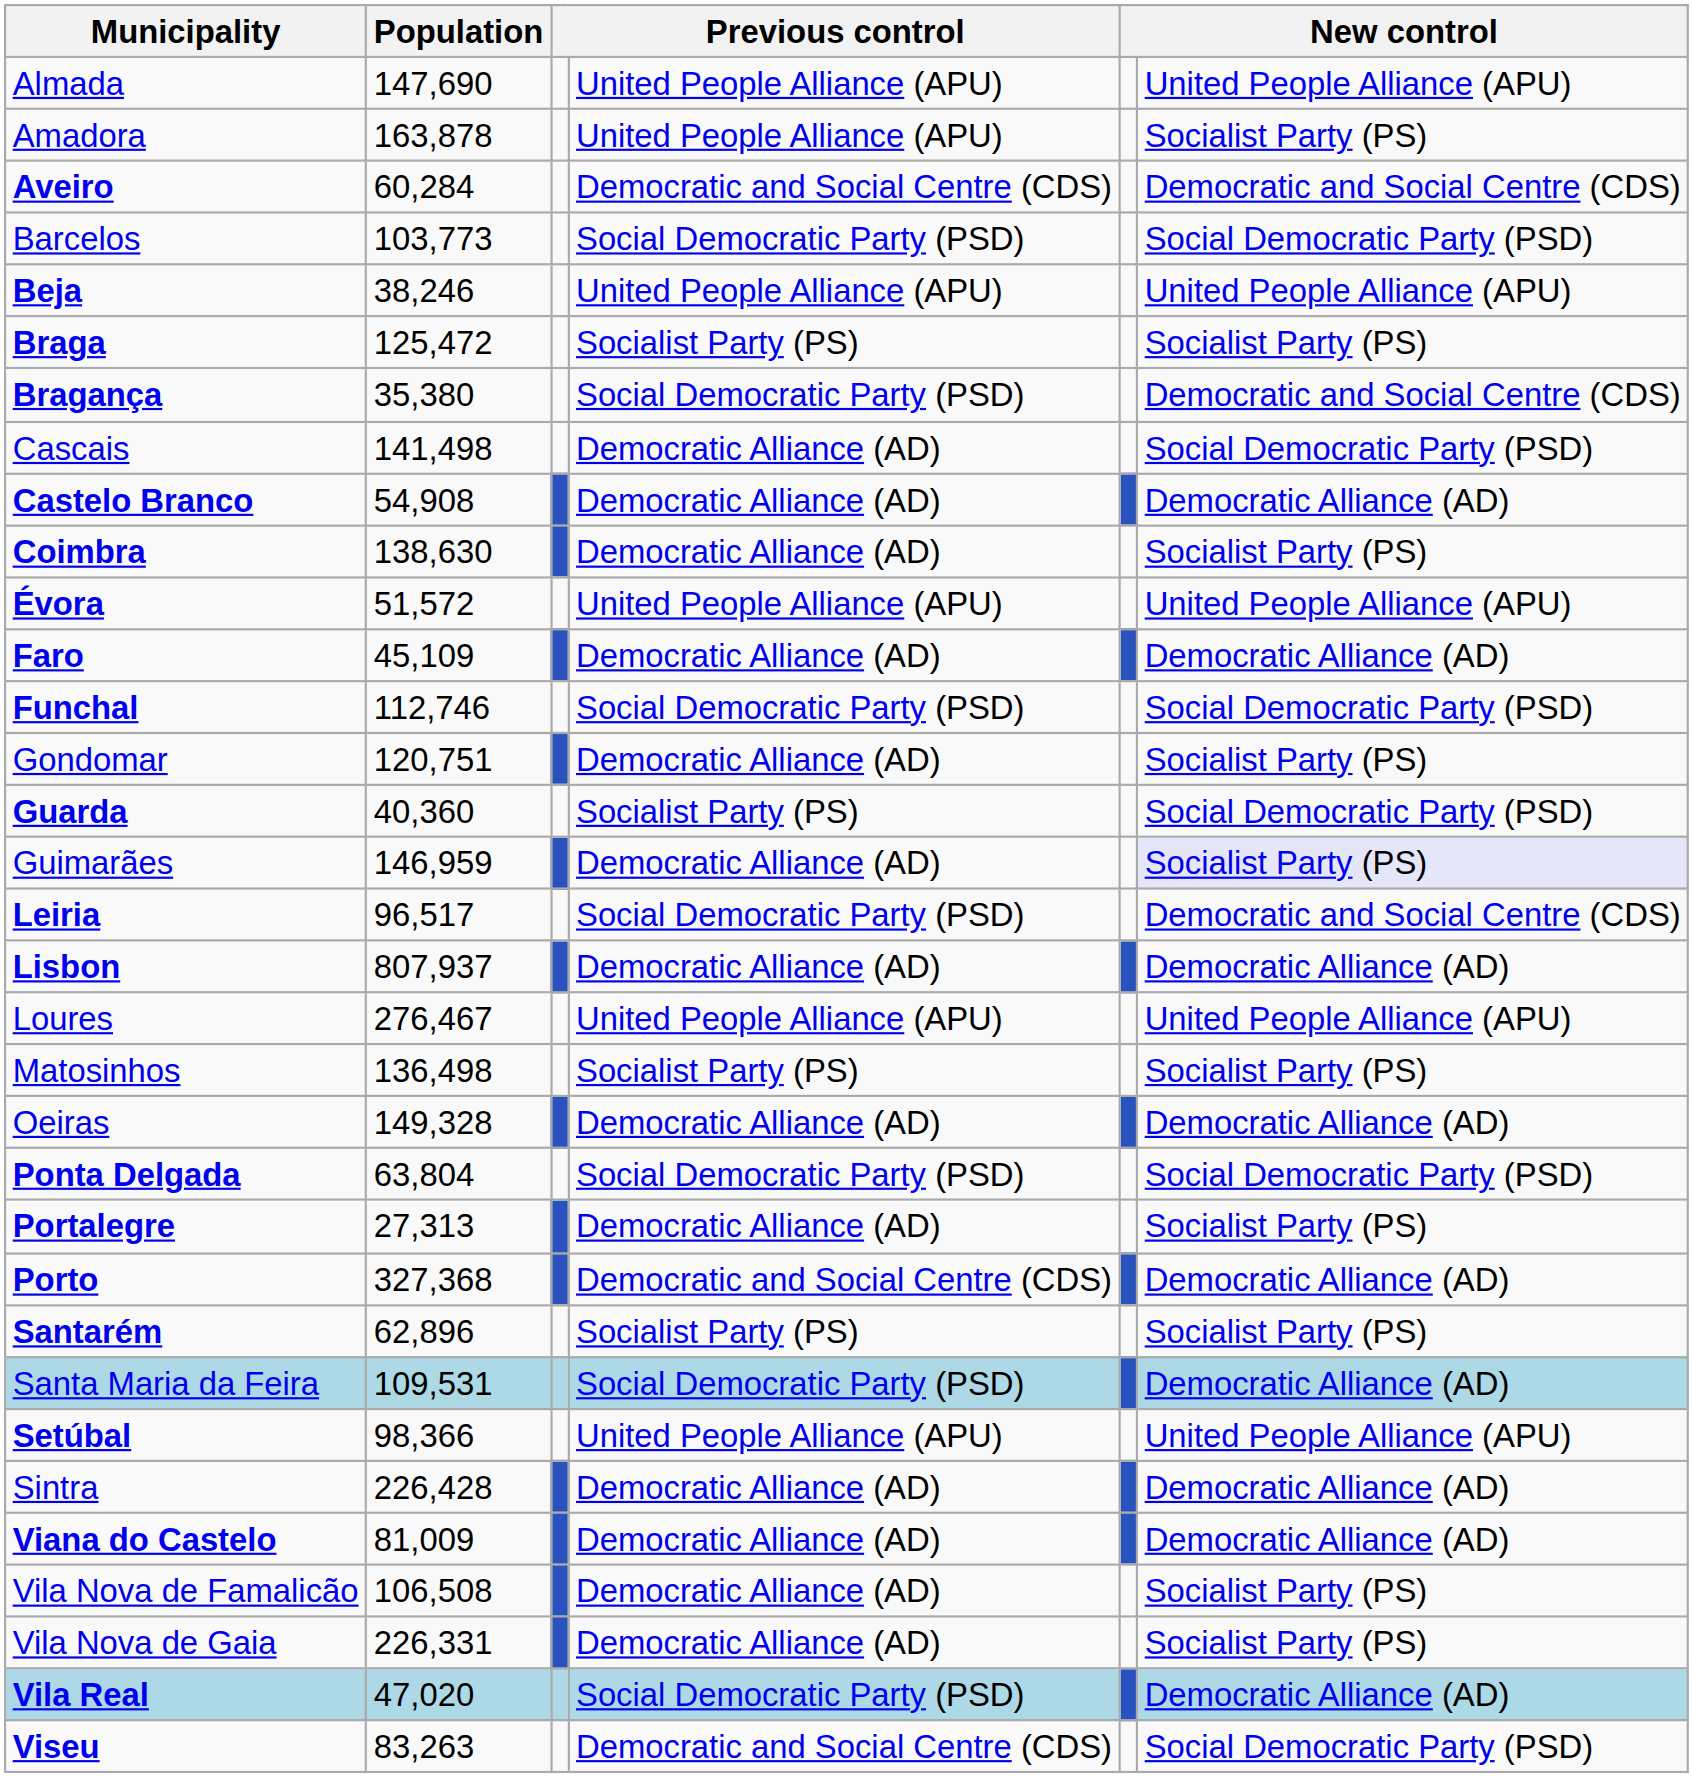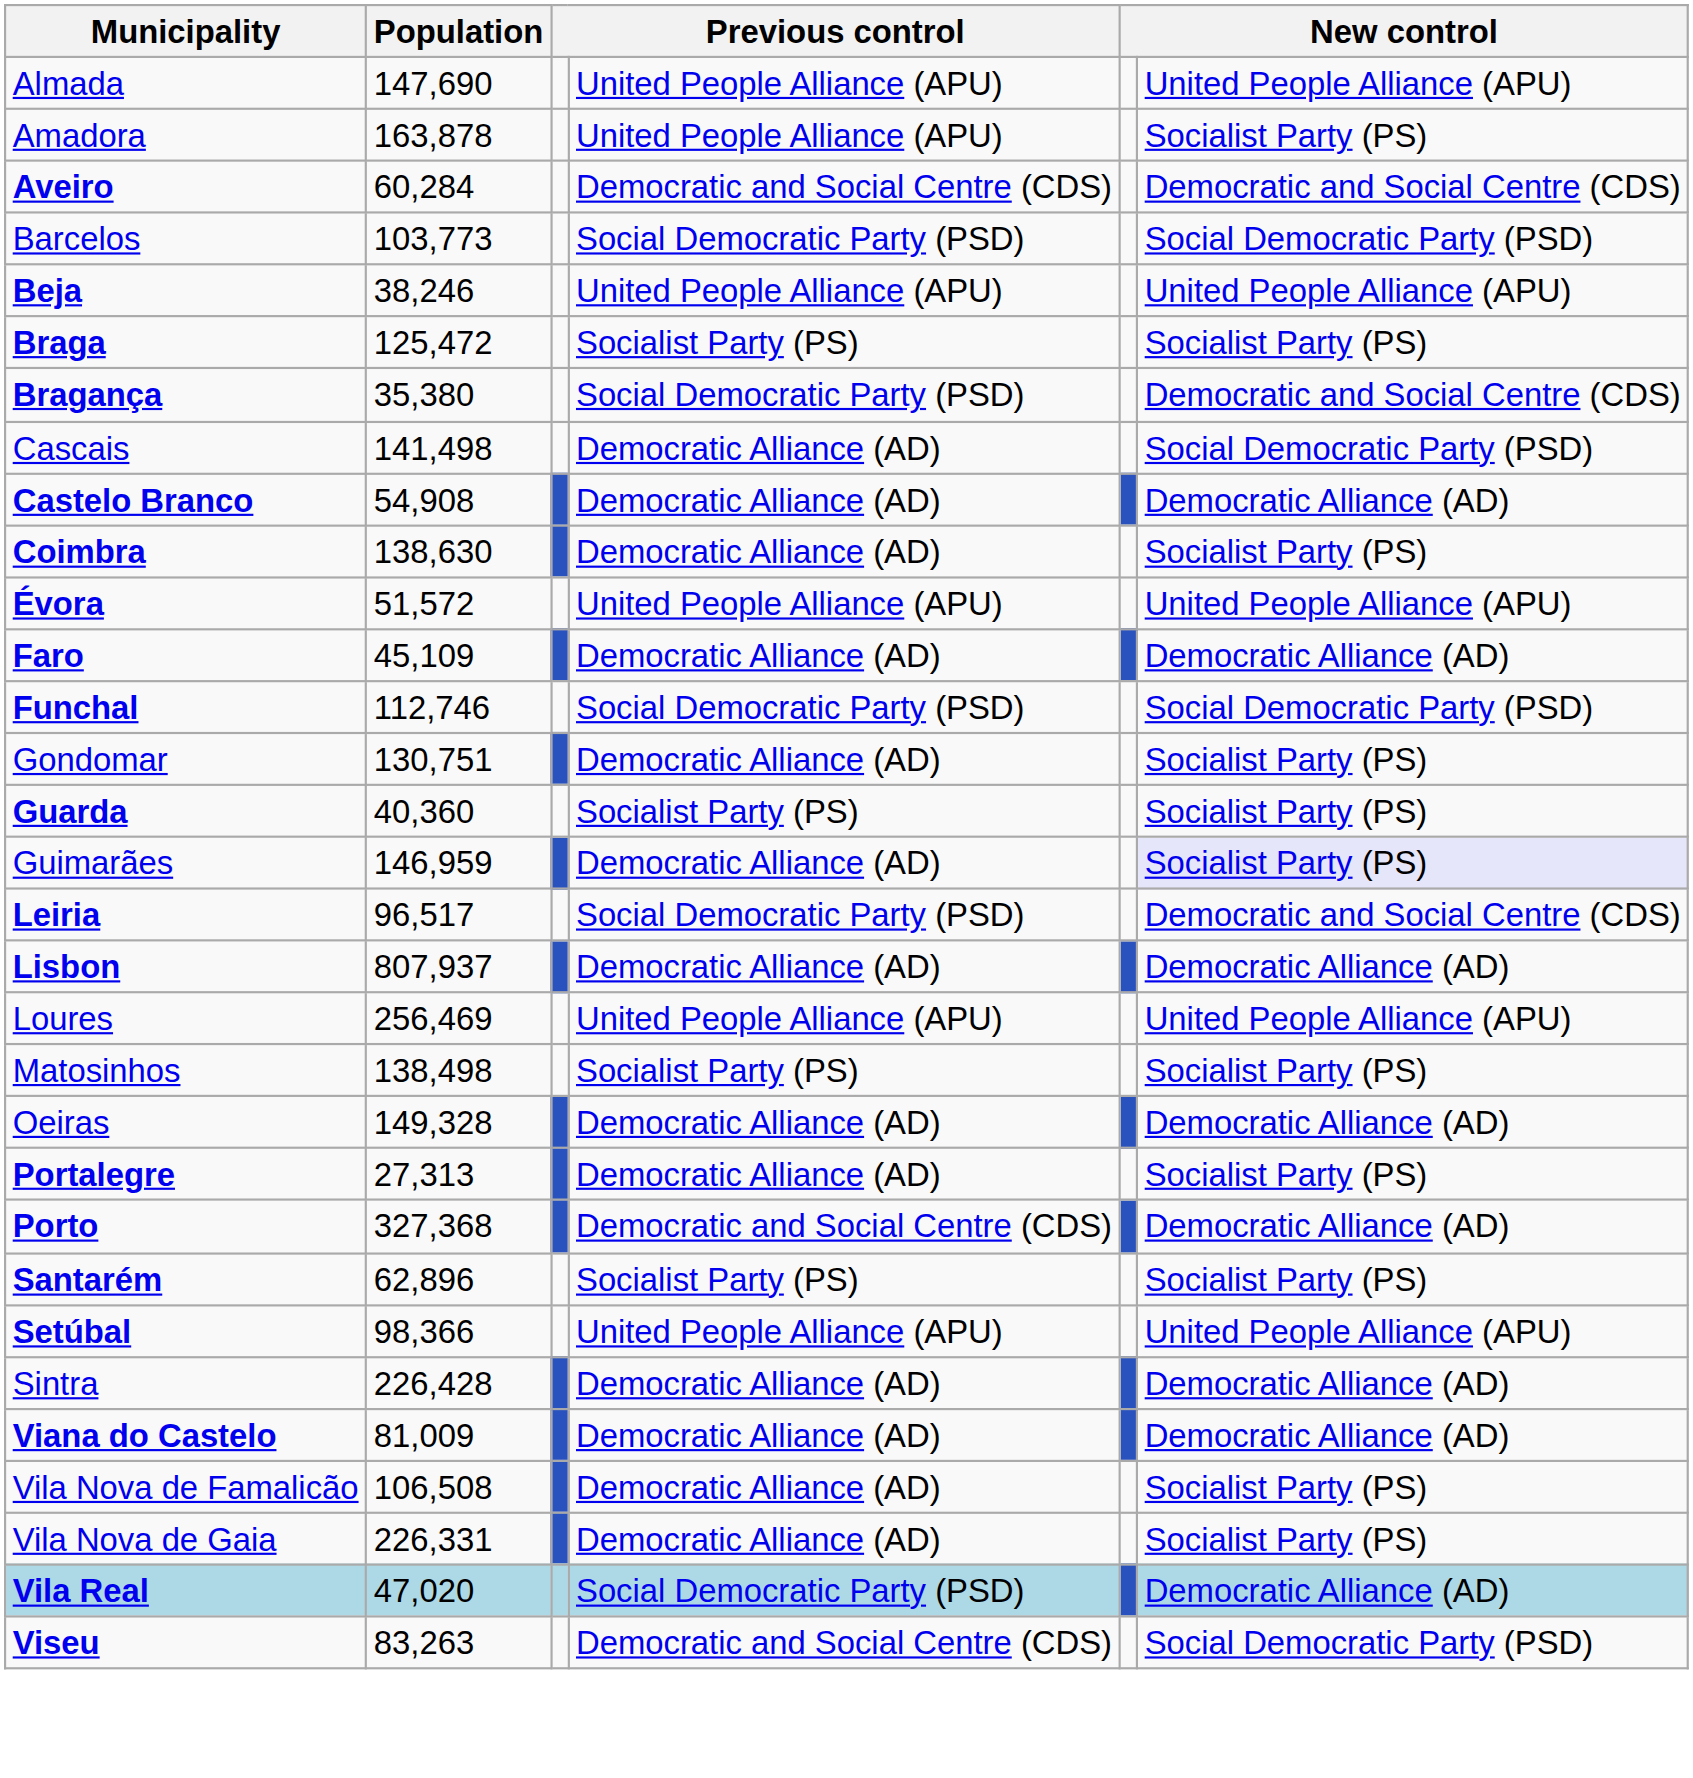Gondomar | Population: 120,751 -> 130,751
Guarda | column 6: Social Democratic Party (PSD) -> Socialist Party (PS)
Loures | Population: 276,467 -> 256,469
Matosinhos | Population: 136,498 -> 138,498
- row: Ponta Delgada | 63,804 | Social Democratic Party (PSD) | Social Democratic Party (PSD)
- row: Santa Maria da Feira | 109,531 | Social Democratic Party (PSD) | Democratic Alliance (AD)
